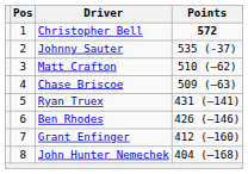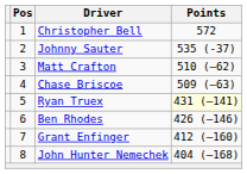Christopher Bell | Points: bold -> normal
Ryan Truex | Points: no background -> lightyellow background
